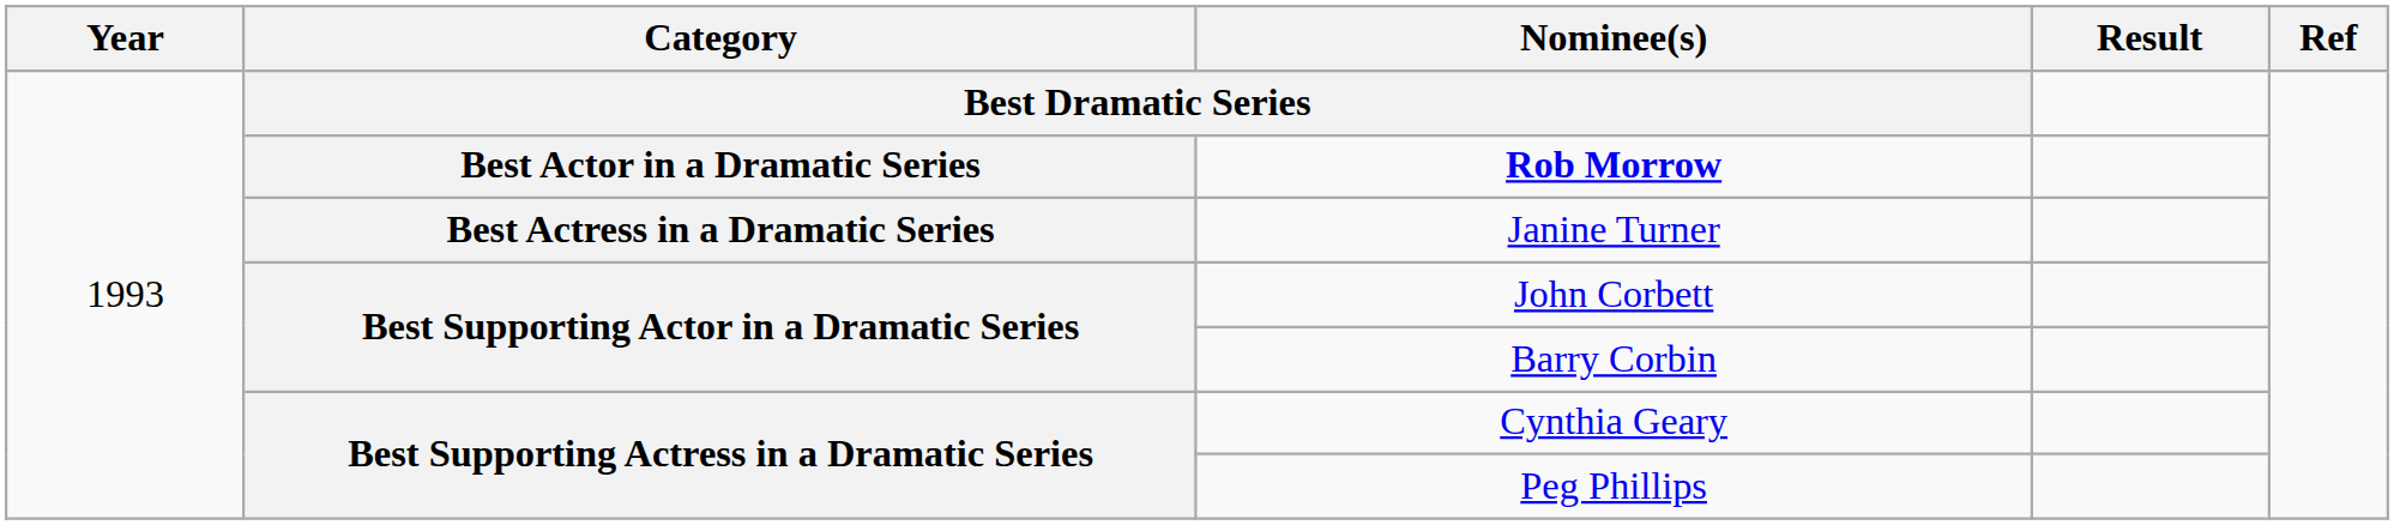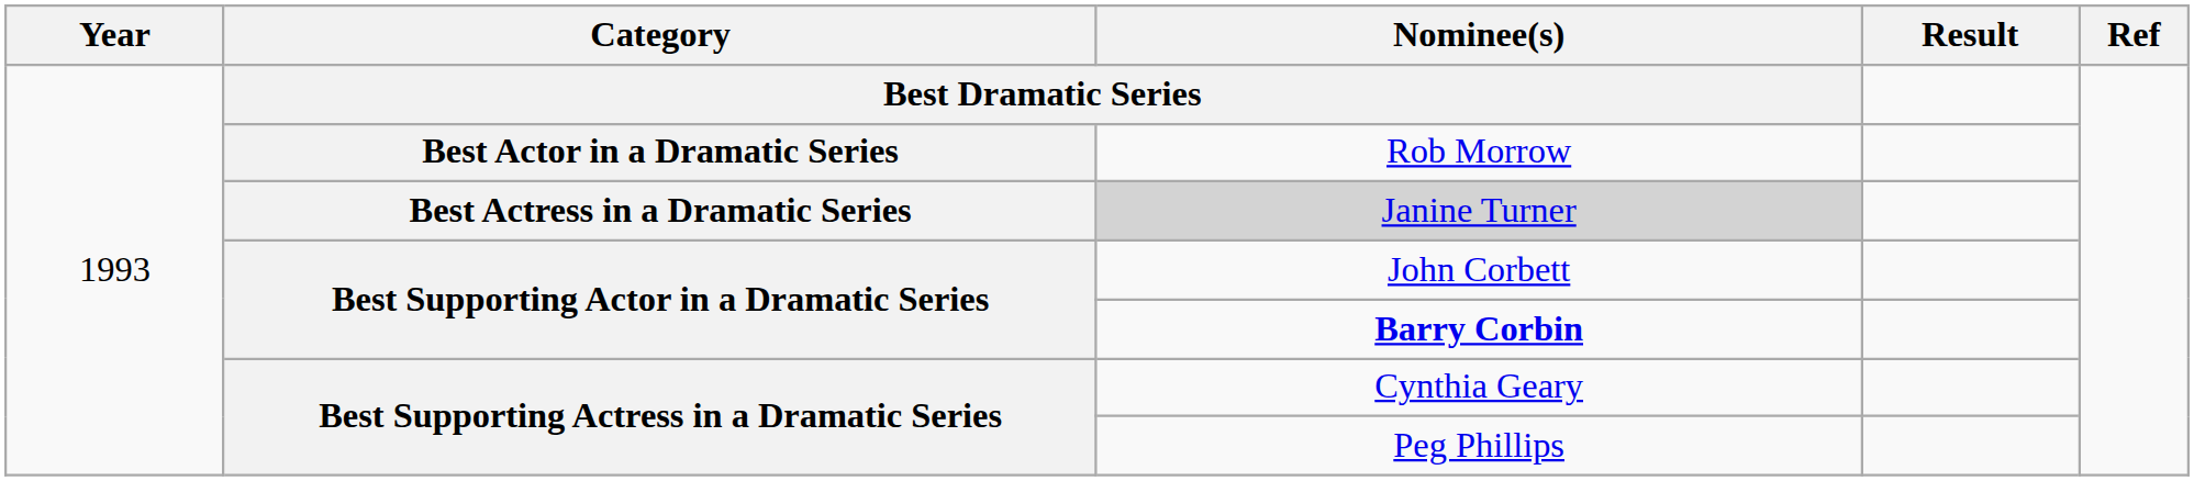Rob Morrow | Nominee(s): bold -> normal
Janine Turner | Nominee(s): no background -> lightgrey background
Barry Corbin | Nominee(s): normal -> bold
